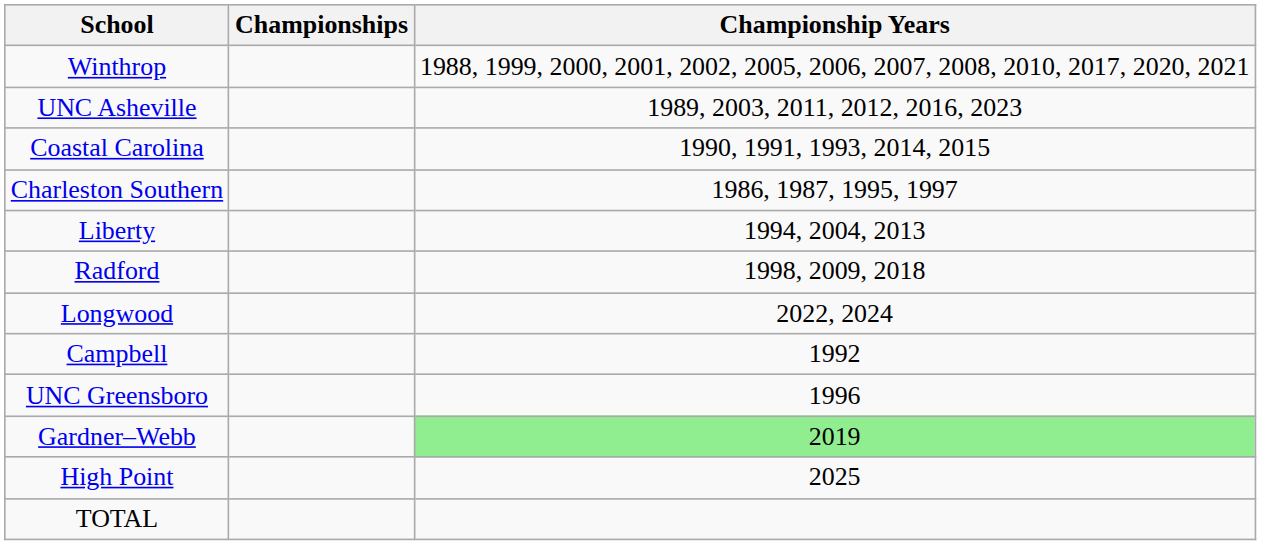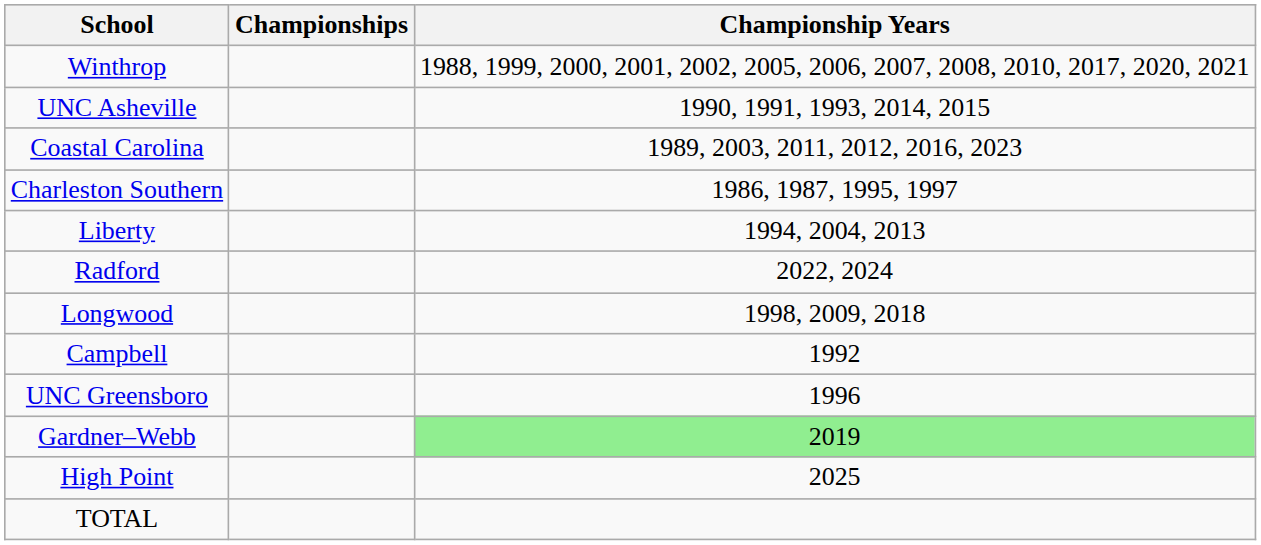UNC Asheville | Championship Years: 1989, 2003, 2011, 2012, 2016, 2023 -> 1990, 1991, 1993, 2014, 2015
Coastal Carolina | Championship Years: 1990, 1991, 1993, 2014, 2015 -> 1989, 2003, 2011, 2012, 2016, 2023
Radford | Championship Years: 1998, 2009, 2018 -> 2022, 2024
Longwood | Championship Years: 2022, 2024 -> 1998, 2009, 2018
